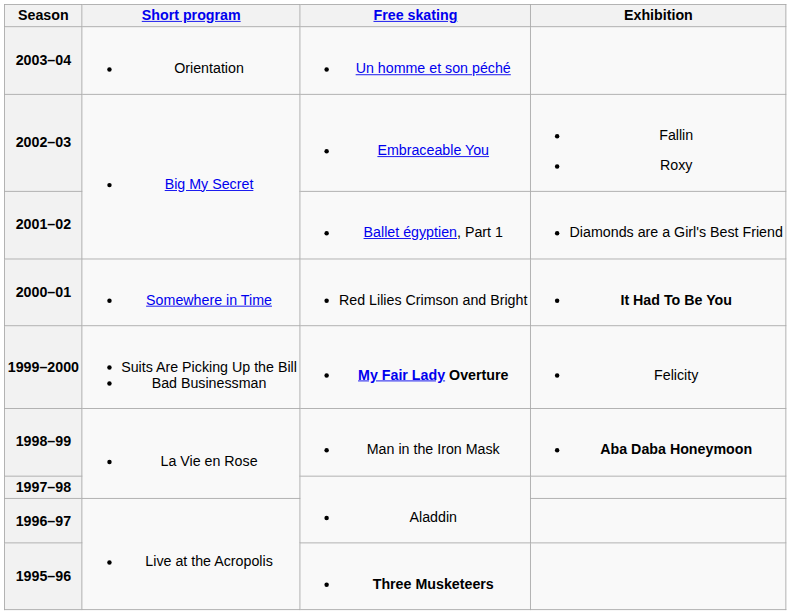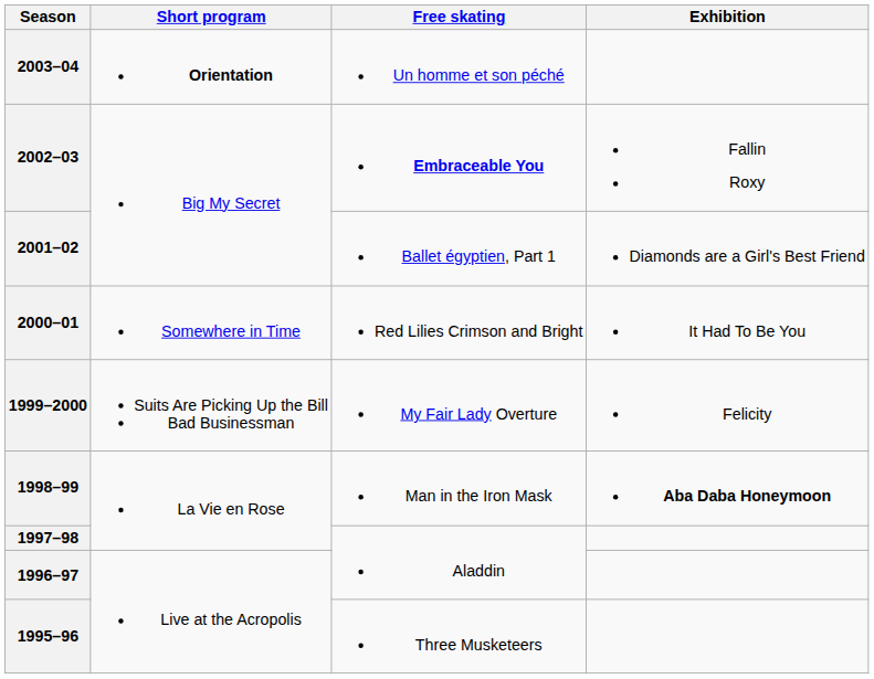2003–04 | Short program: normal -> bold
2002–03 | Free skating: normal -> bold
2000–01 | Exhibition: bold -> normal
1999–2000 | Free skating: bold -> normal
1995–96 | Free skating: bold -> normal
